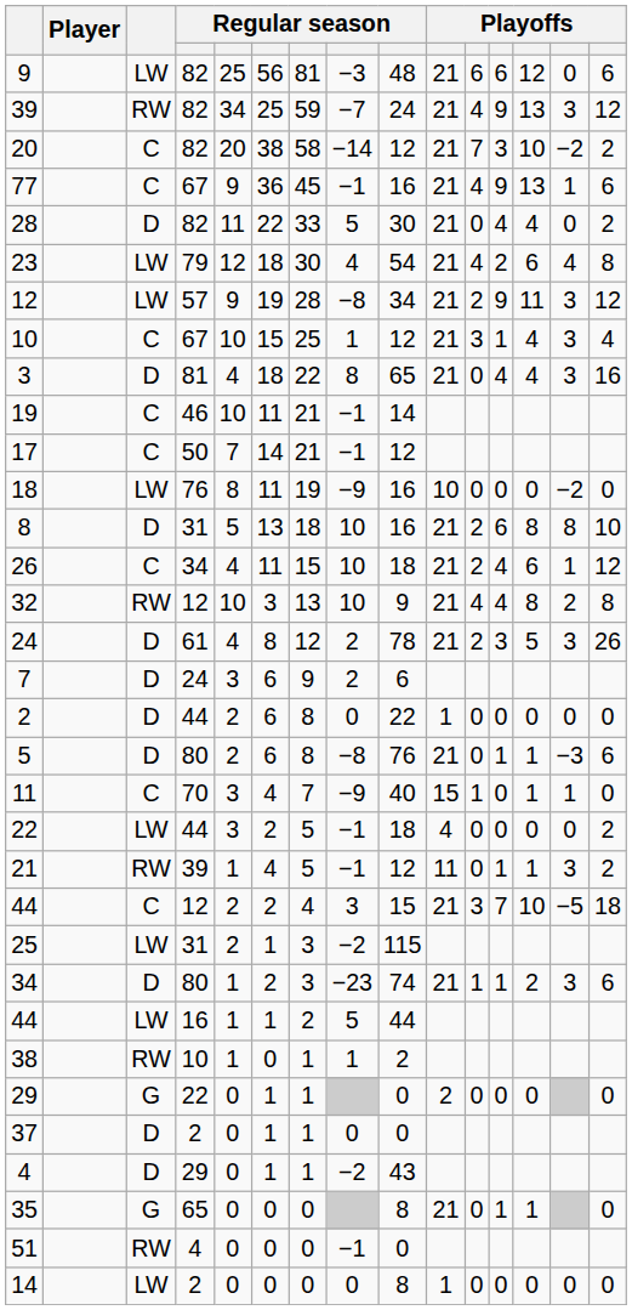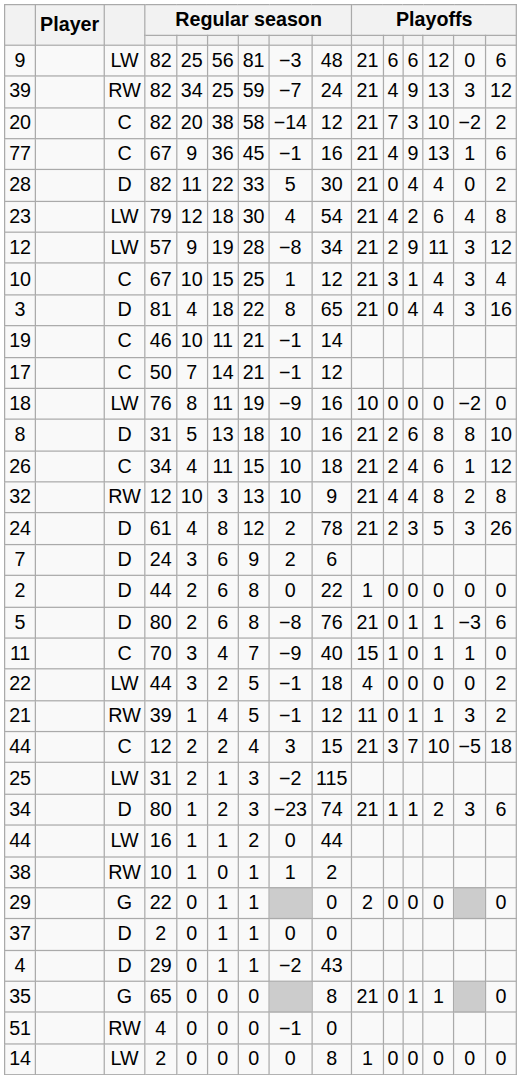44 / 16 | column 8: 5 -> 0
